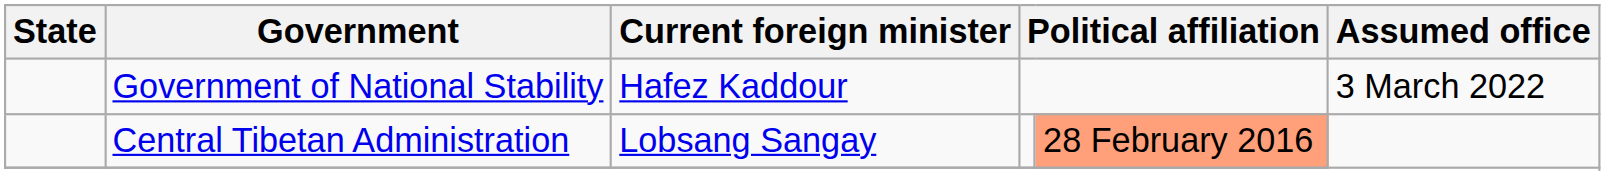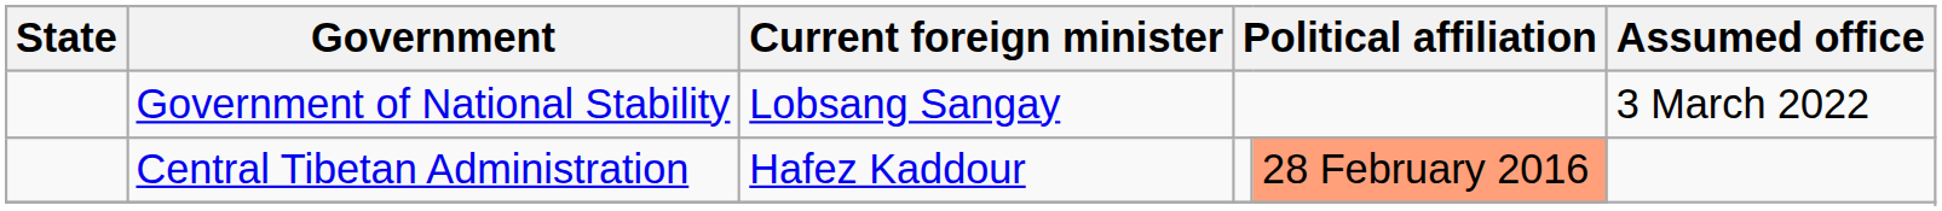Government of National Stability | Current foreign minister: Hafez Kaddour -> Lobsang Sangay
Central Tibetan Administration | Current foreign minister: Lobsang Sangay -> Hafez Kaddour
